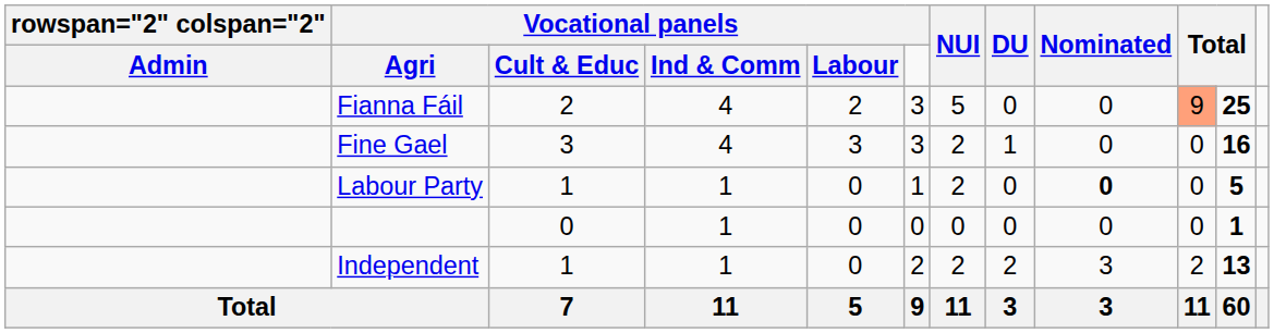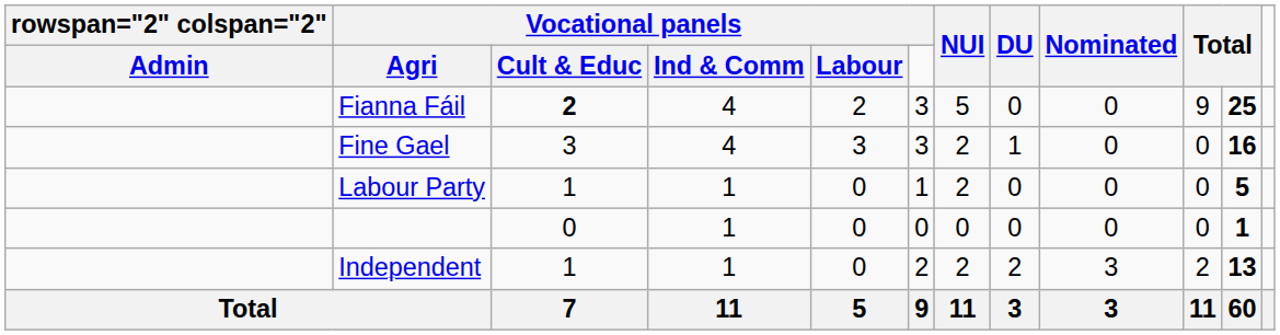Fianna Fáil | Vocational panels / Cult & Educ: normal -> bold
Fianna Fáil | column 10: lightsalmon background -> no background
Labour Party | Nominated: bold -> normal
